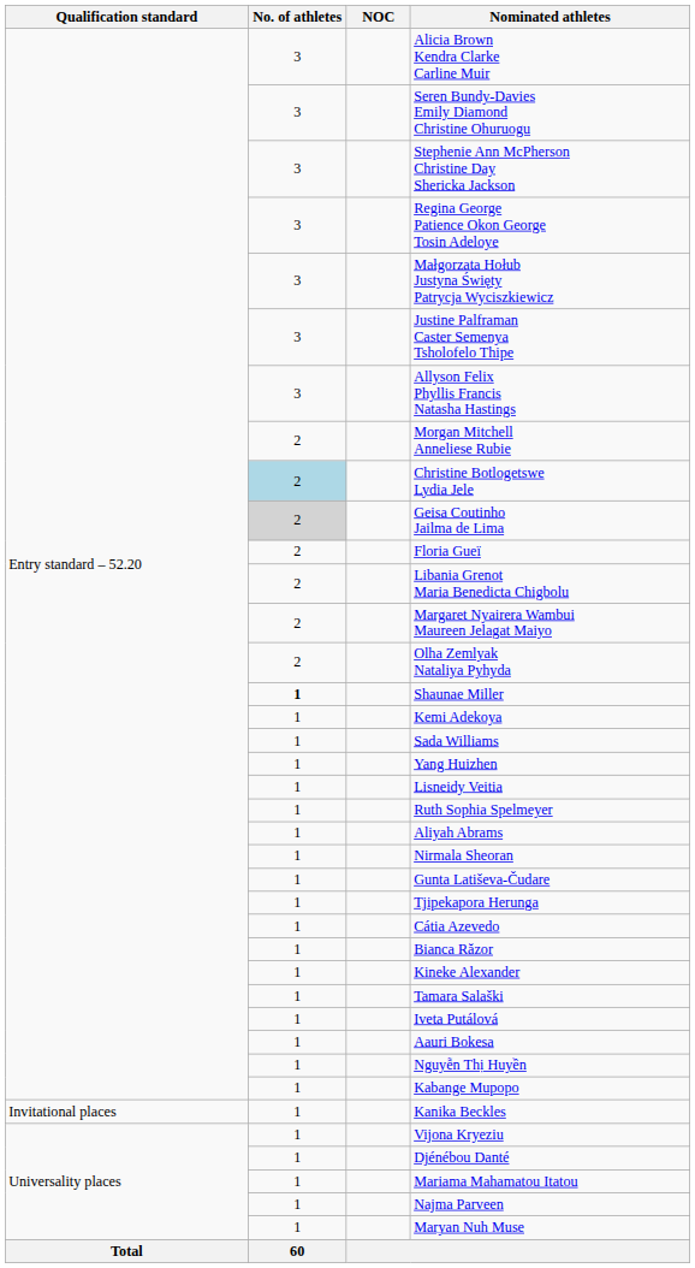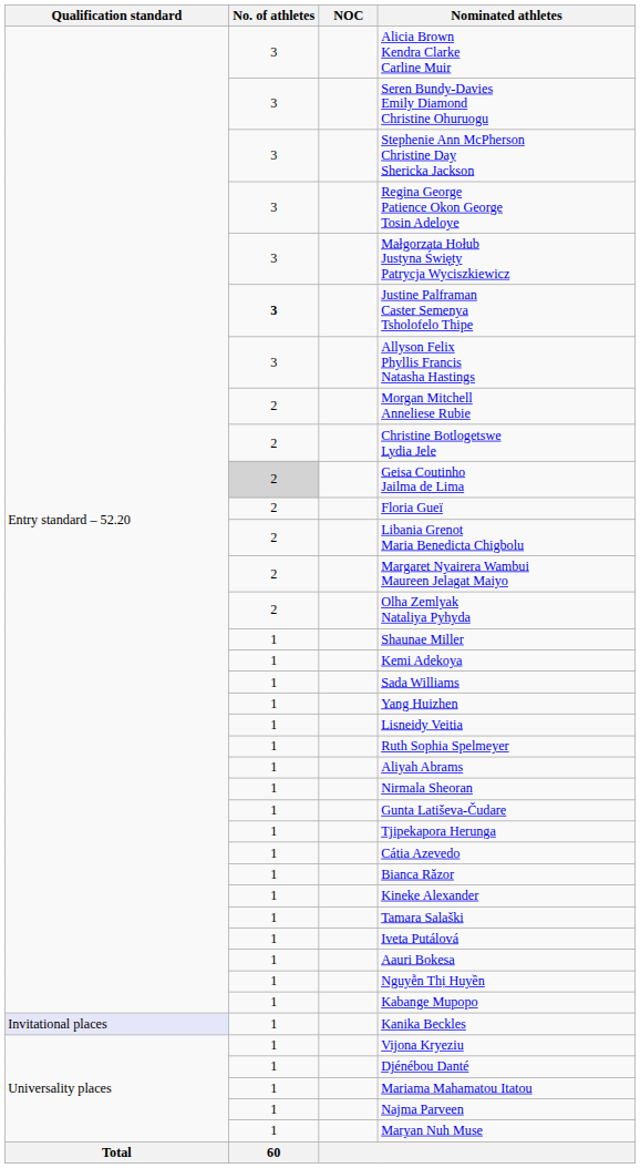Justine Palframan Caster Semenya Tsholofelo Thipe | No. of athletes: normal -> bold
Christine Botlogetswe Lydia Jele | No. of athletes: lightblue background -> no background
Shaunae Miller | No. of athletes: bold -> normal
Kanika Beckles | Qualification standard: no background -> lavender background
